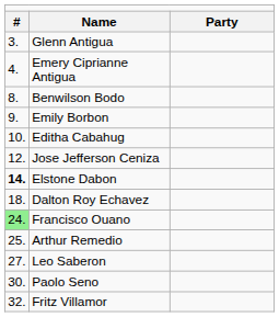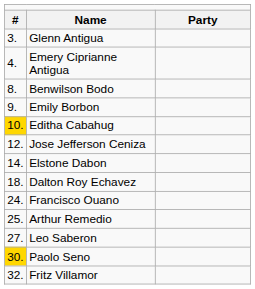Editha Cabahug | column 1: no background -> gold background
Elstone Dabon | column 1: bold -> normal
Francisco Ouano | column 1: lightgreen background -> no background
Paolo Seno | column 1: no background -> gold background
